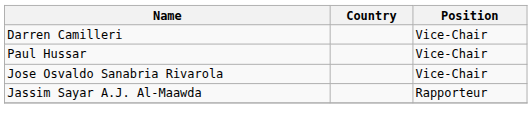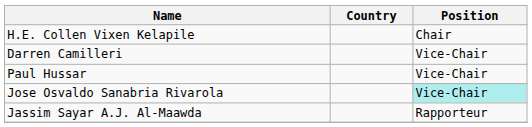+ row: H.E. Collen Vixen Kelapile | Chair
Jose Osvaldo Sanabria Rivarola | Position: no background -> paleturquoise background
